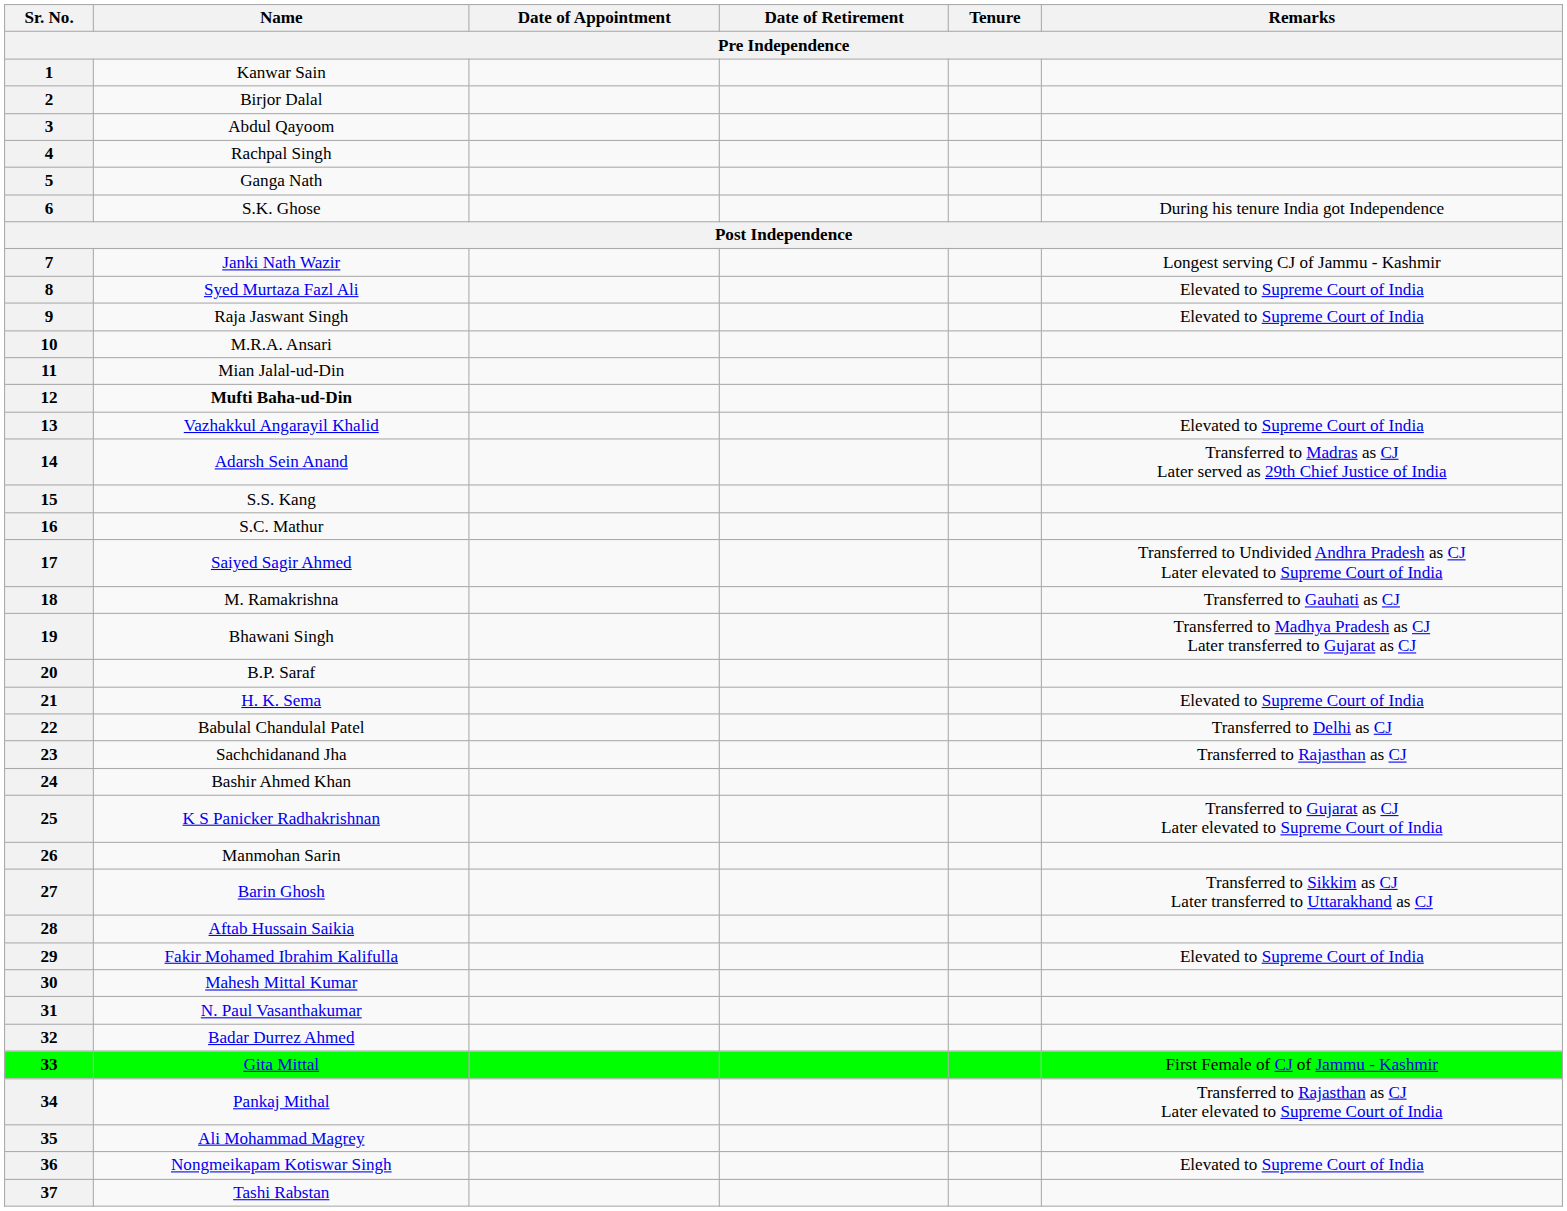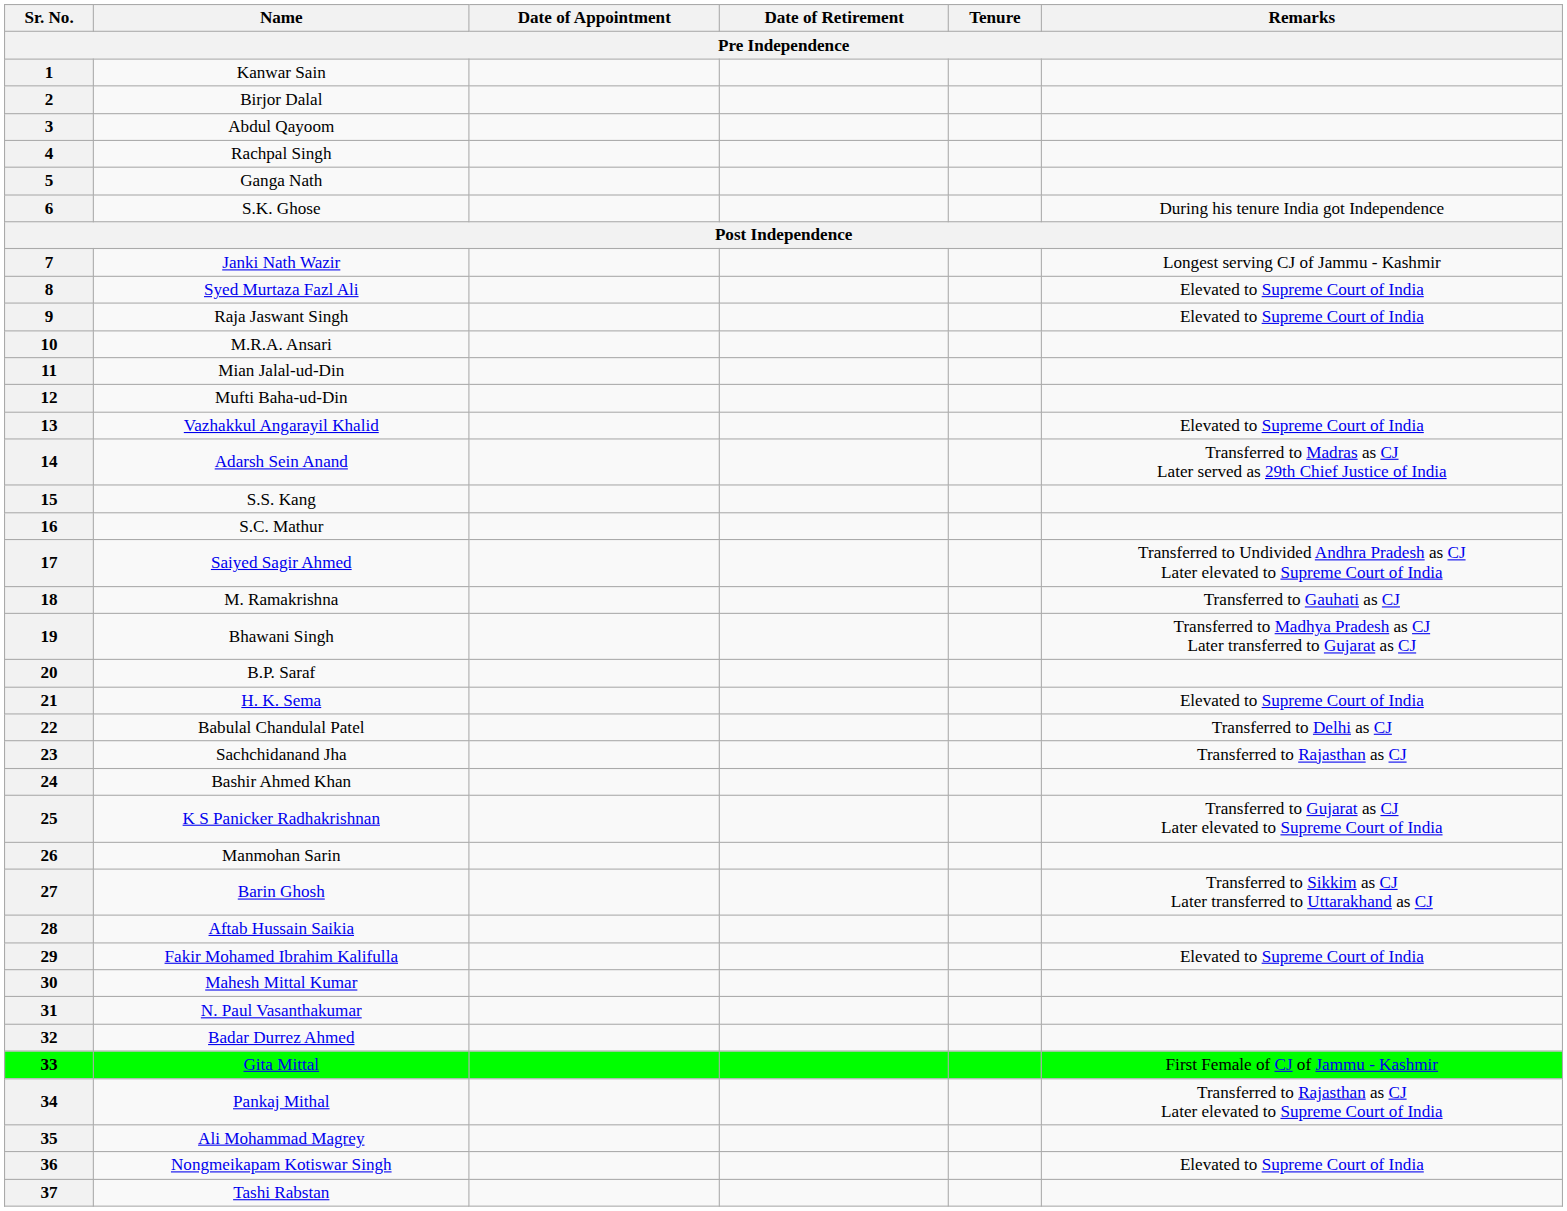12 | Name: bold -> normal
